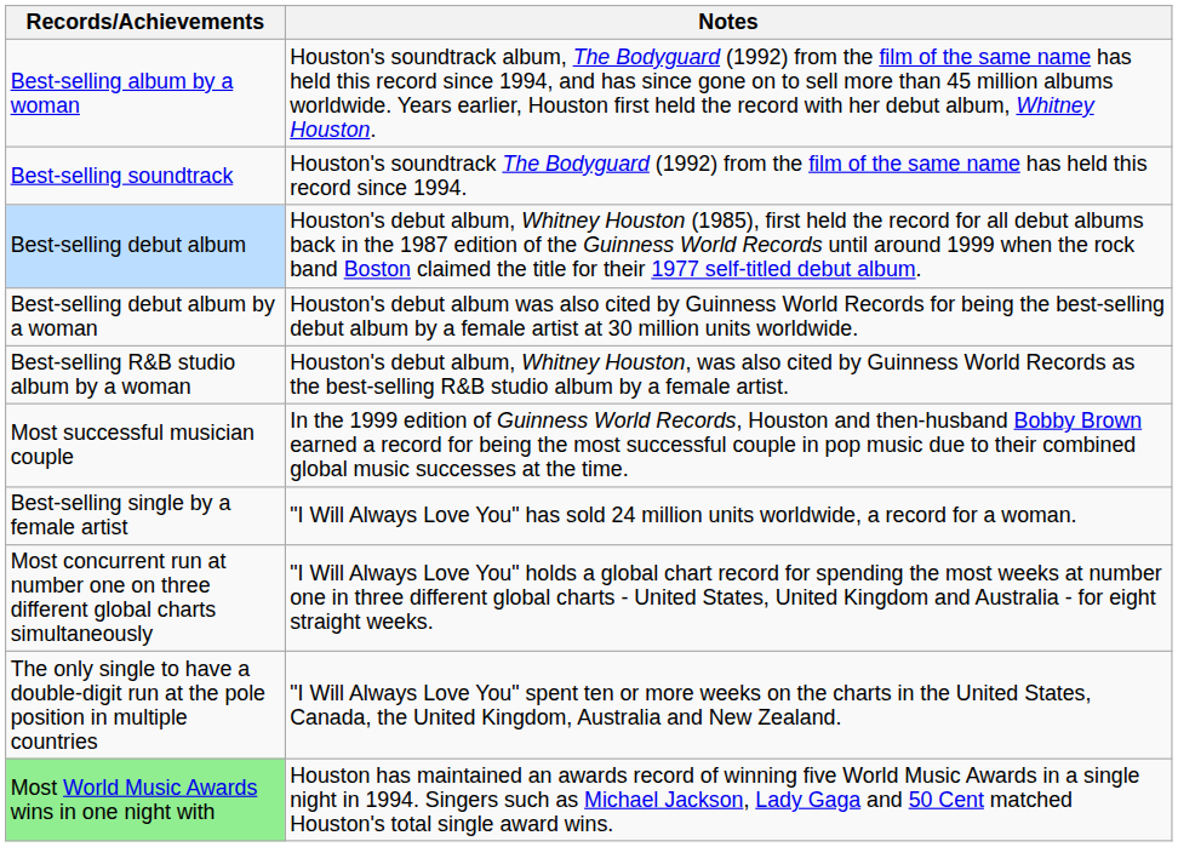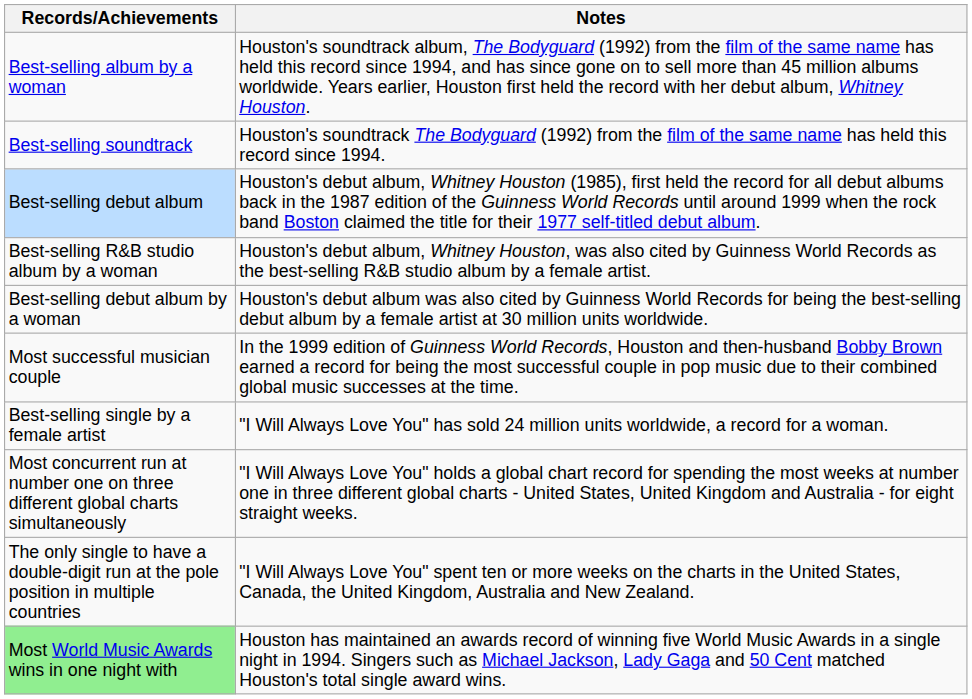rows swapped: Best-selling debut album by a woman <-> Best-selling R&B studio album by a woman
